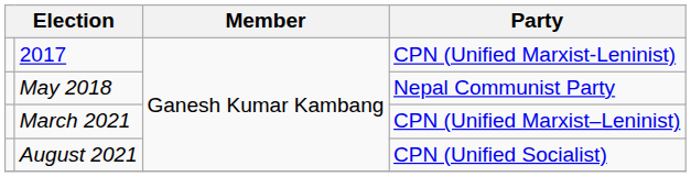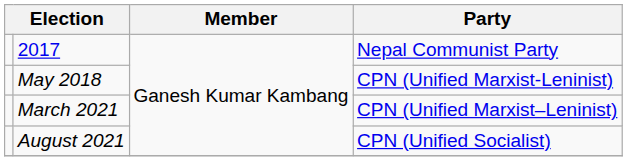2017 | Party: CPN (Unified Marxist-Leninist) -> Nepal Communist Party
May 2018 | Party: Nepal Communist Party -> CPN (Unified Marxist-Leninist)
